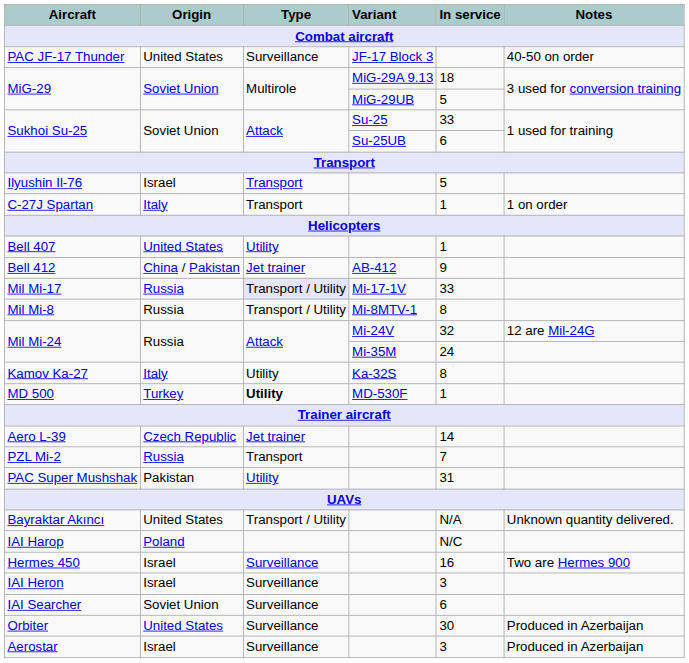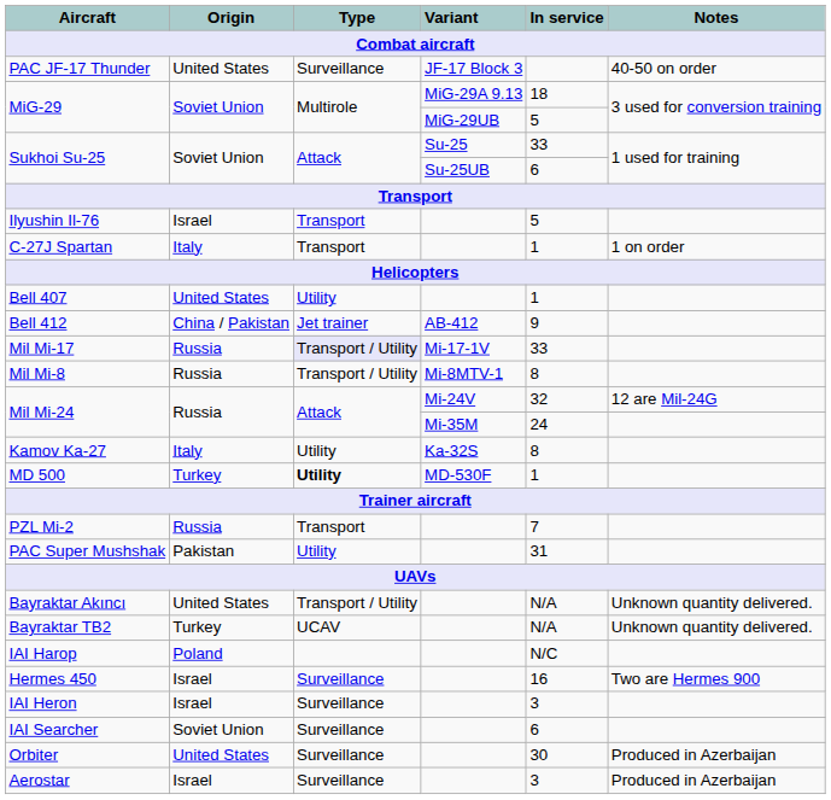- row: Aero L-39 | Czech Republic | Jet trainer | 14
+ row: Bayraktar TB2 | Turkey | UCAV | N/A | Unknown quantity delivered.
